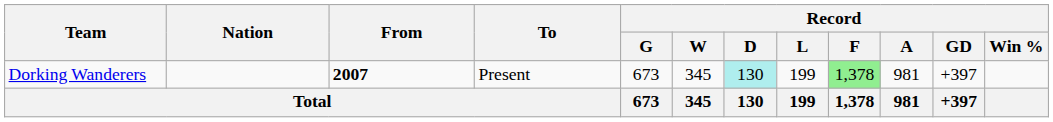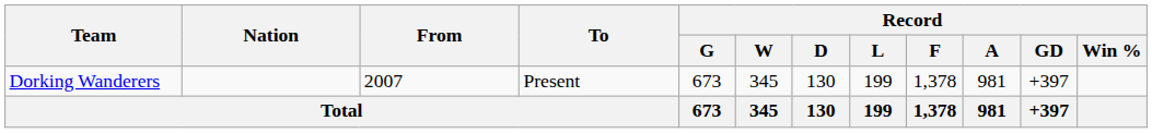Dorking Wanderers | From: bold -> normal
Dorking Wanderers | Record / D: paleturquoise background -> no background
Dorking Wanderers | Record / F: lightgreen background -> no background
